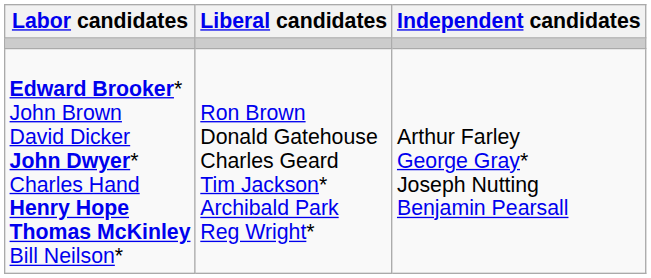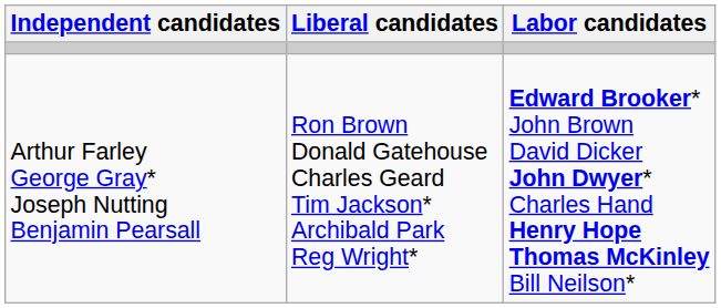columns swapped: Labor candidates <-> Independent candidates
